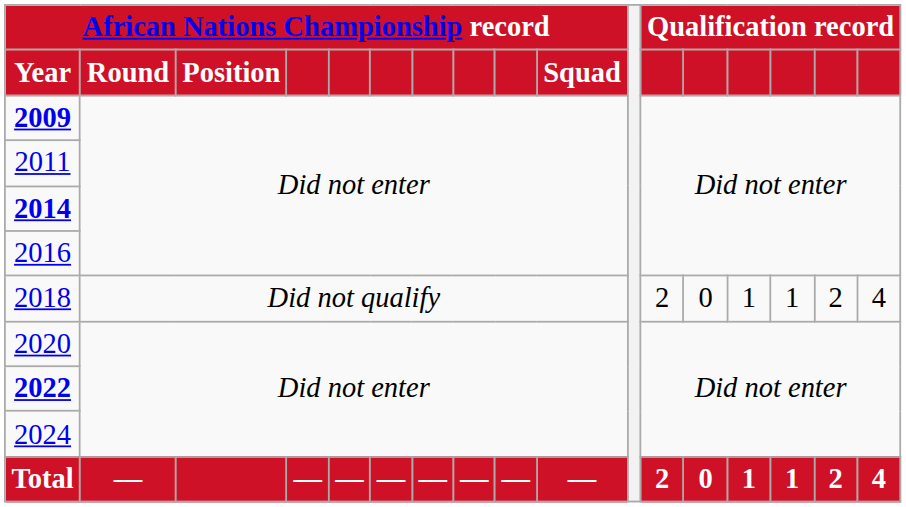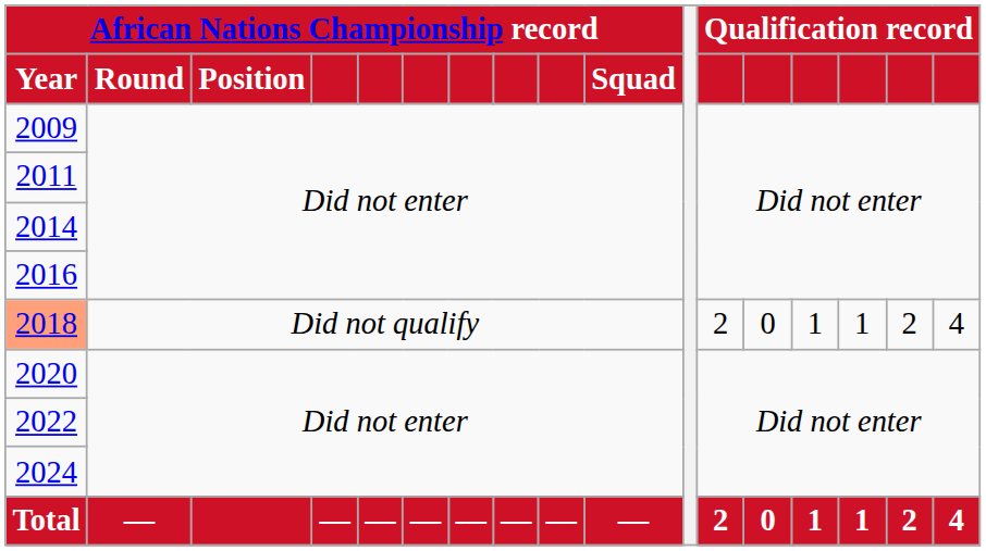2009 | African Nations Championship record / Year: bold -> normal
2014 | African Nations Championship record / Year: bold -> normal
2018 | African Nations Championship record / Year: no background -> lightsalmon background
2022 | African Nations Championship record / Year: bold -> normal
